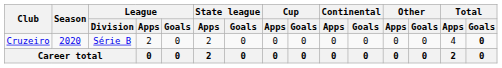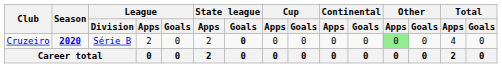Cruzeiro | Season: normal -> bold
Cruzeiro | State league / Goals: normal -> bold
Cruzeiro | Other / Apps: no background -> lightgreen background
Cruzeiro | Total / Goals: bold -> normal
